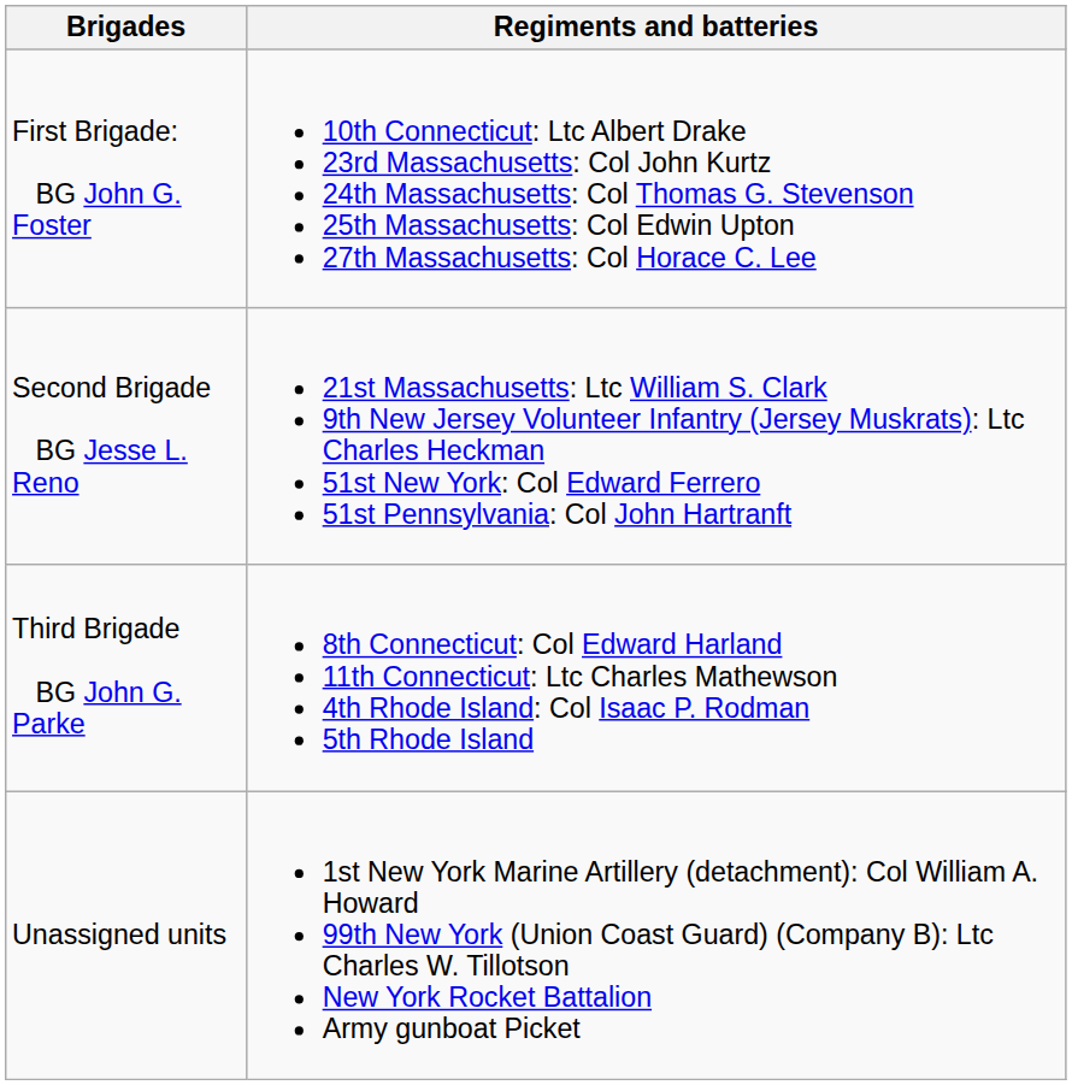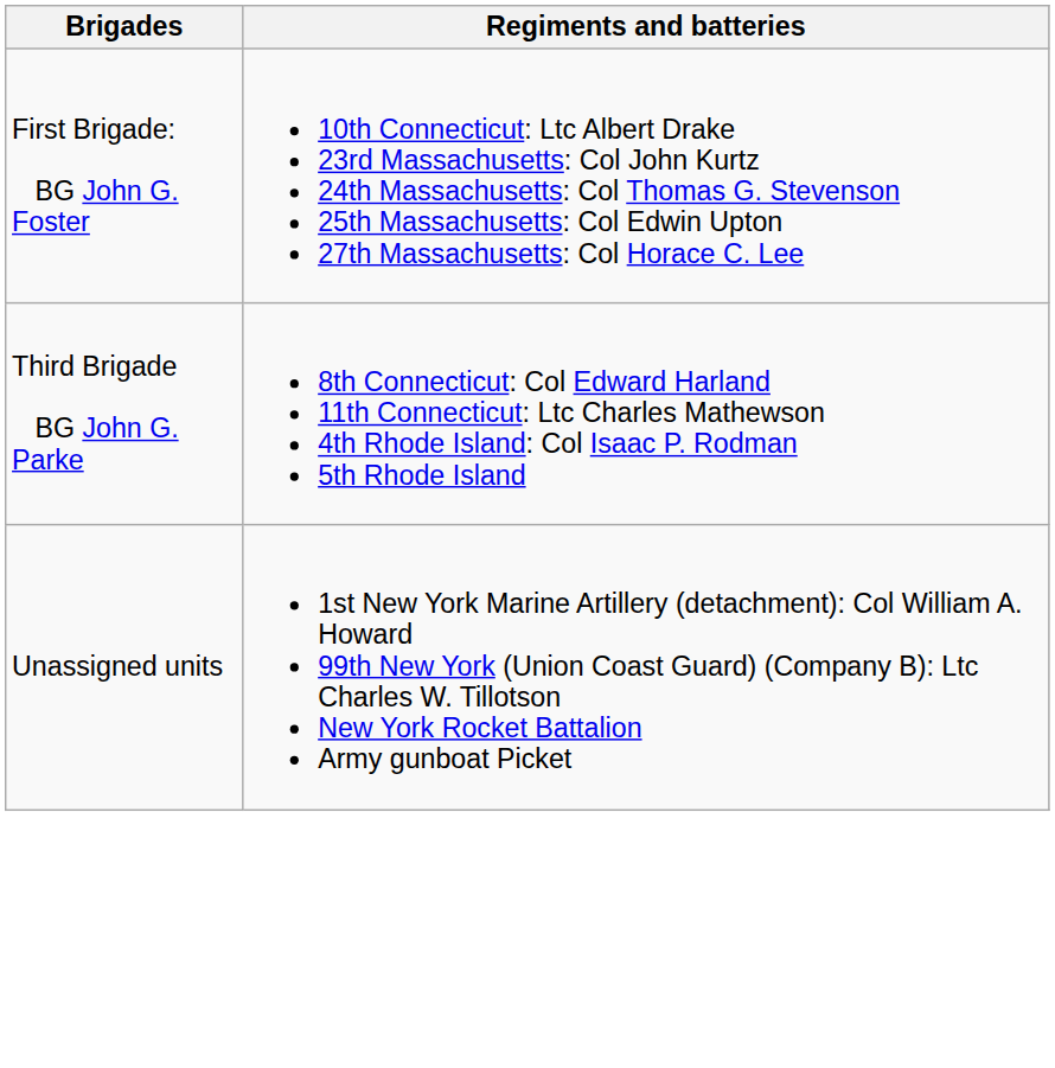- row: Second Brigade BG Jesse L. Reno | 21st Massachusetts: Ltc William S. Clark 9th New Jersey Volunteer Infantry (Jersey Muskrats): Ltc Charles Heckman 51st New York: Col Edward Ferrero 51st Pennsylvania: Col John Hartranft
